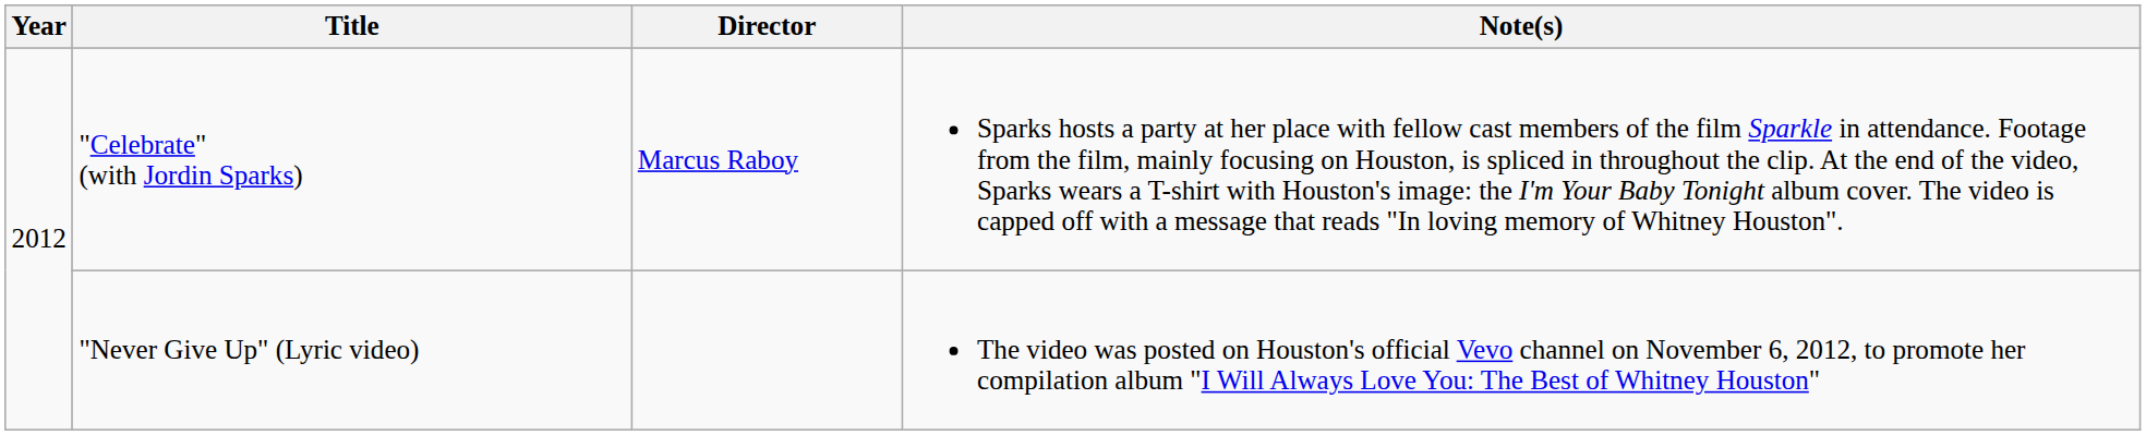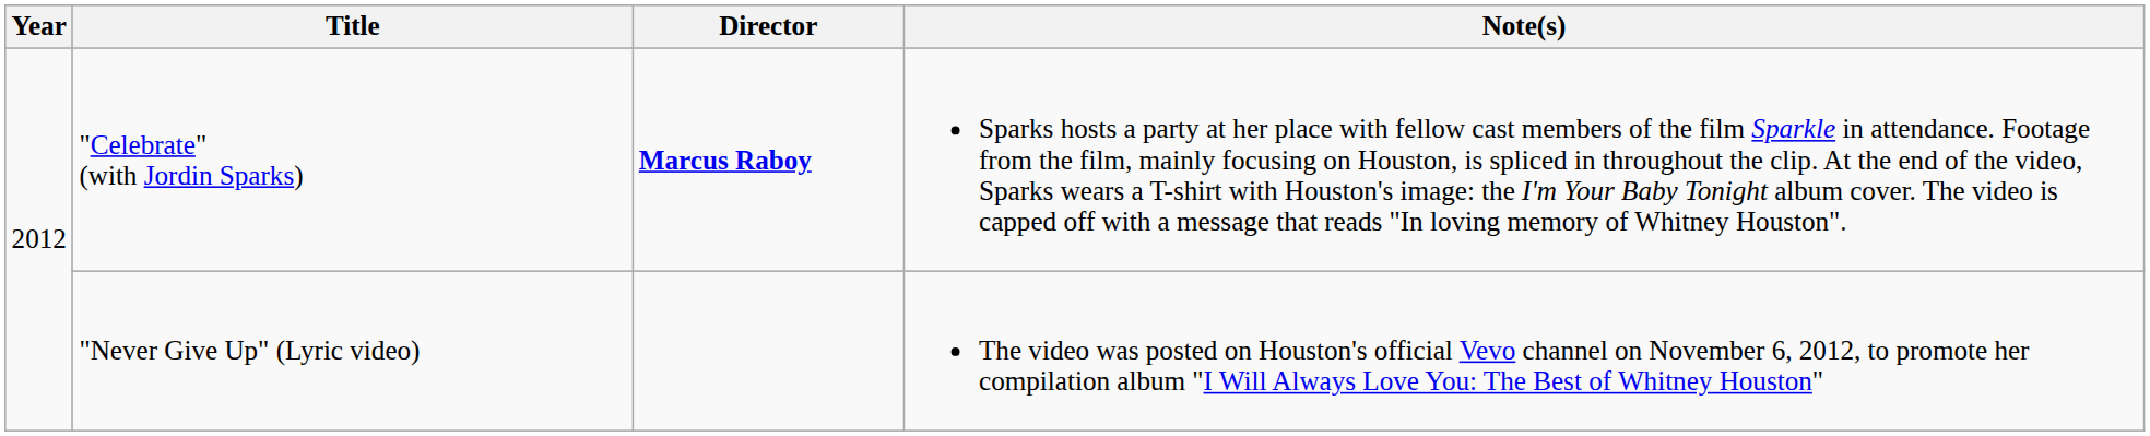"Celebrate" (with Jordin Sparks) | Director: normal -> bold
